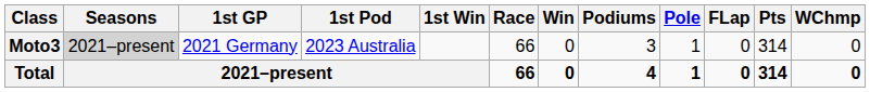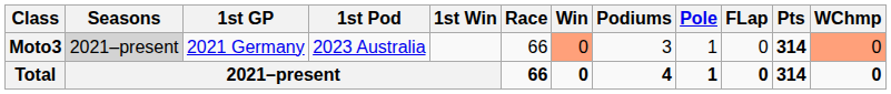Moto3 | Win: no background -> lightsalmon background
Moto3 | Pts: normal -> bold
Moto3 | WChmp: no background -> lightsalmon background
